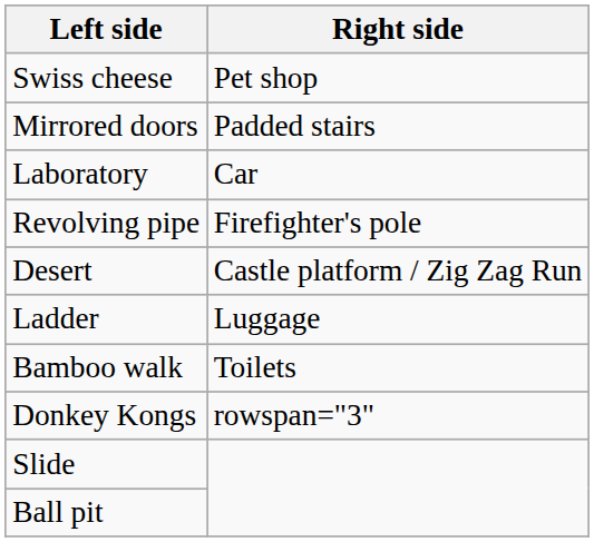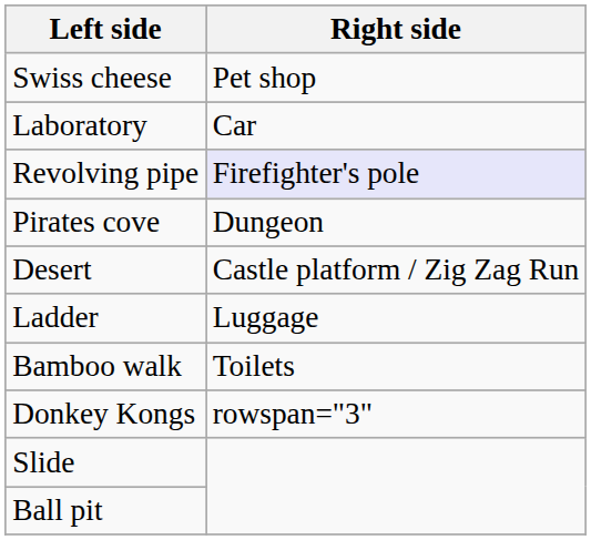- row: Mirrored doors | Padded stairs
Revolving pipe | Right side: no background -> lavender background
+ row: Pirates cove | Dungeon
